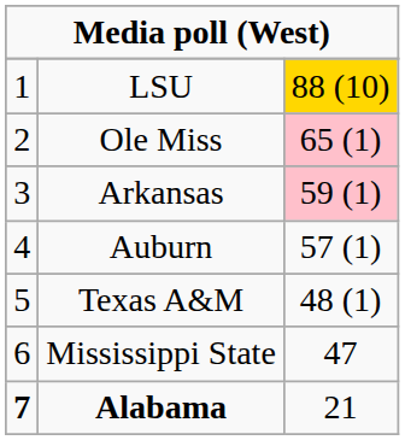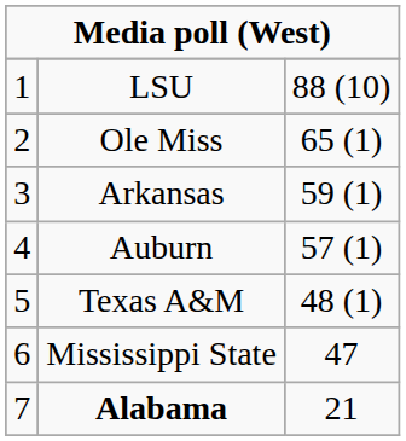LSU | column 3: gold background -> no background
Ole Miss | column 3: pink background -> no background
Arkansas | column 3: pink background -> no background
Alabama | column 1: bold -> normal
